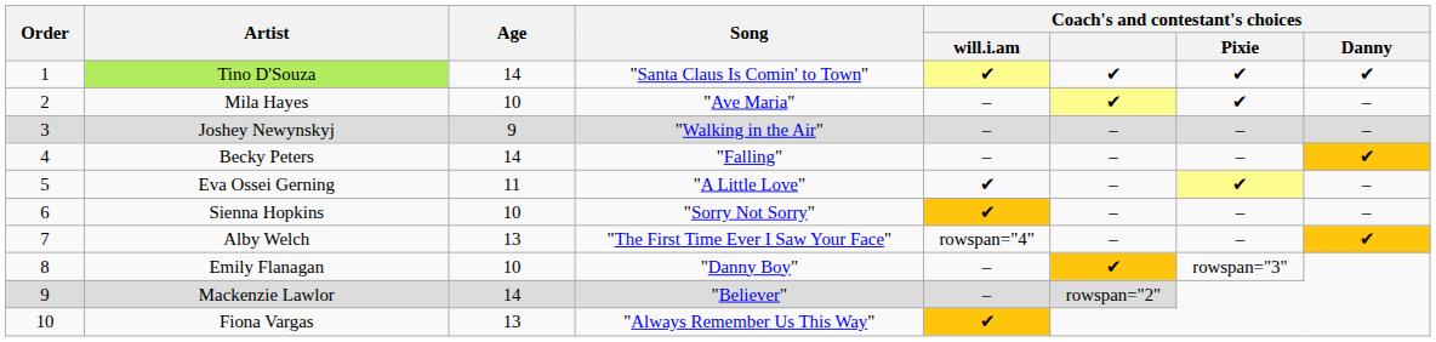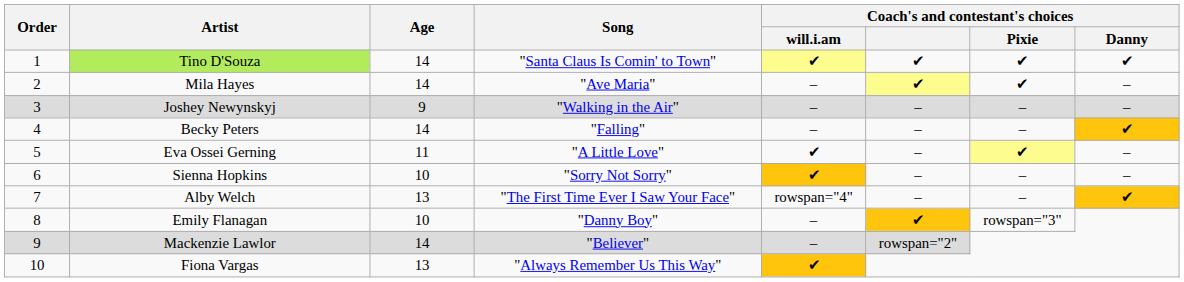Mila Hayes | Age: 10 -> 14
